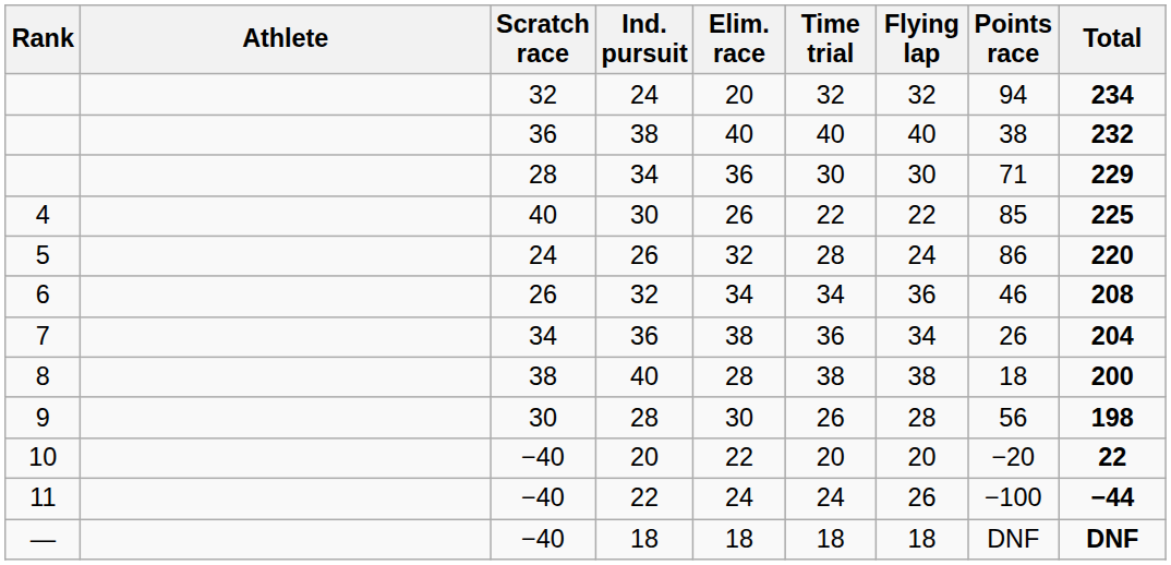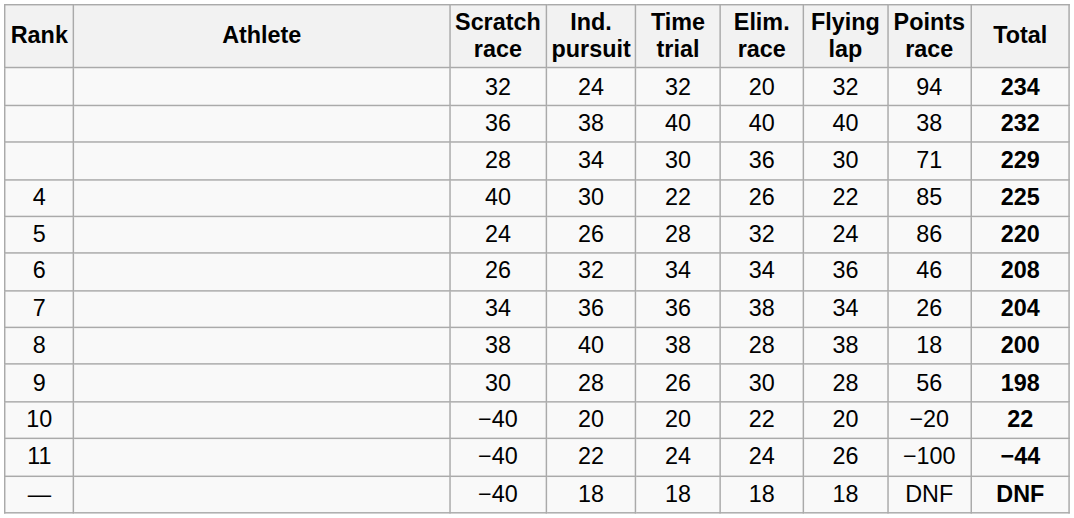columns swapped: Elim. race <-> Time trial
